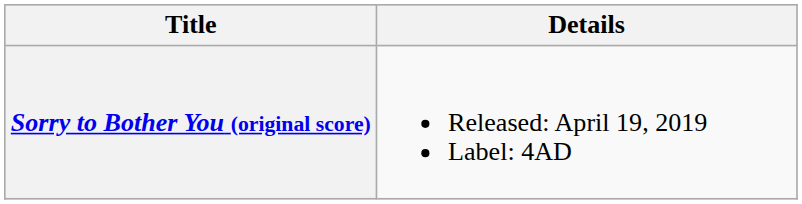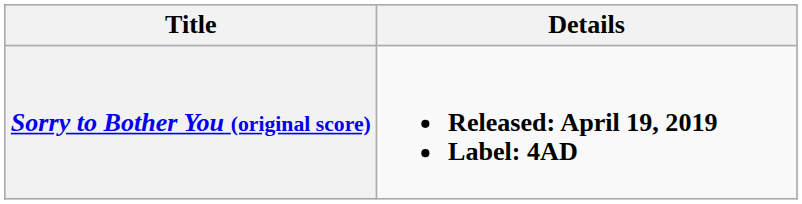Sorry to Bother You (original score) | Details: normal -> bold
